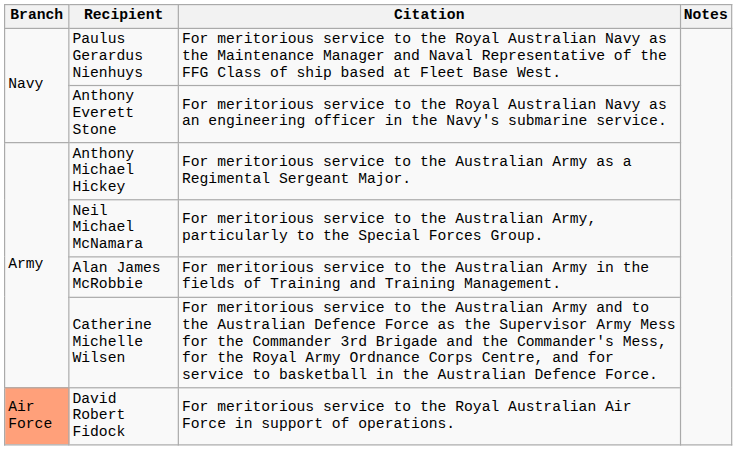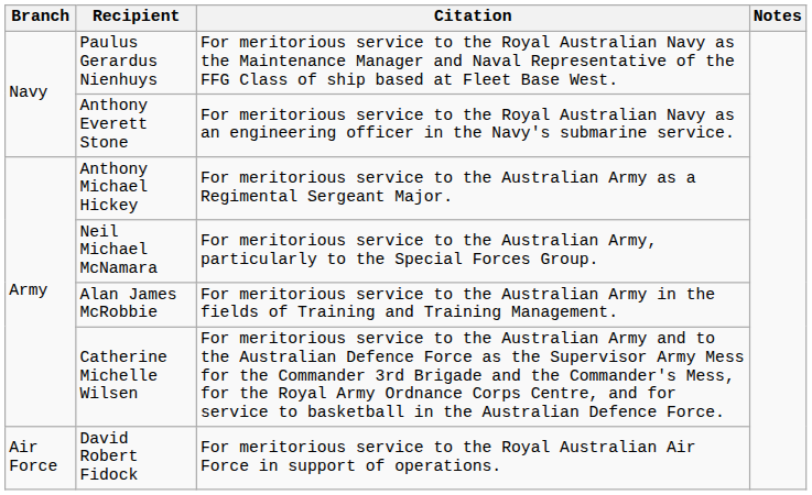David Robert Fidock | Branch: lightsalmon background -> no background
